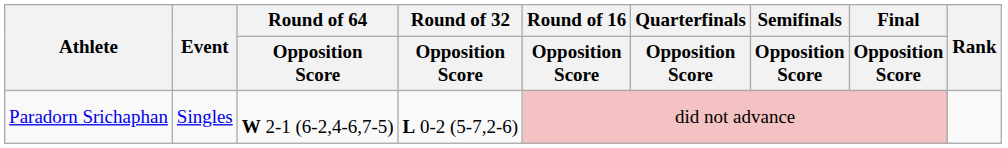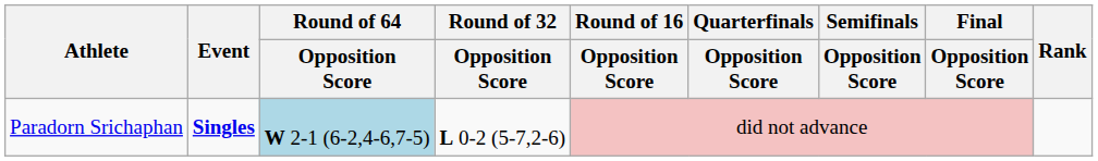Paradorn Srichaphan | Event: normal -> bold
Paradorn Srichaphan | Round of 64 / Opposition Score: no background -> lightblue background
